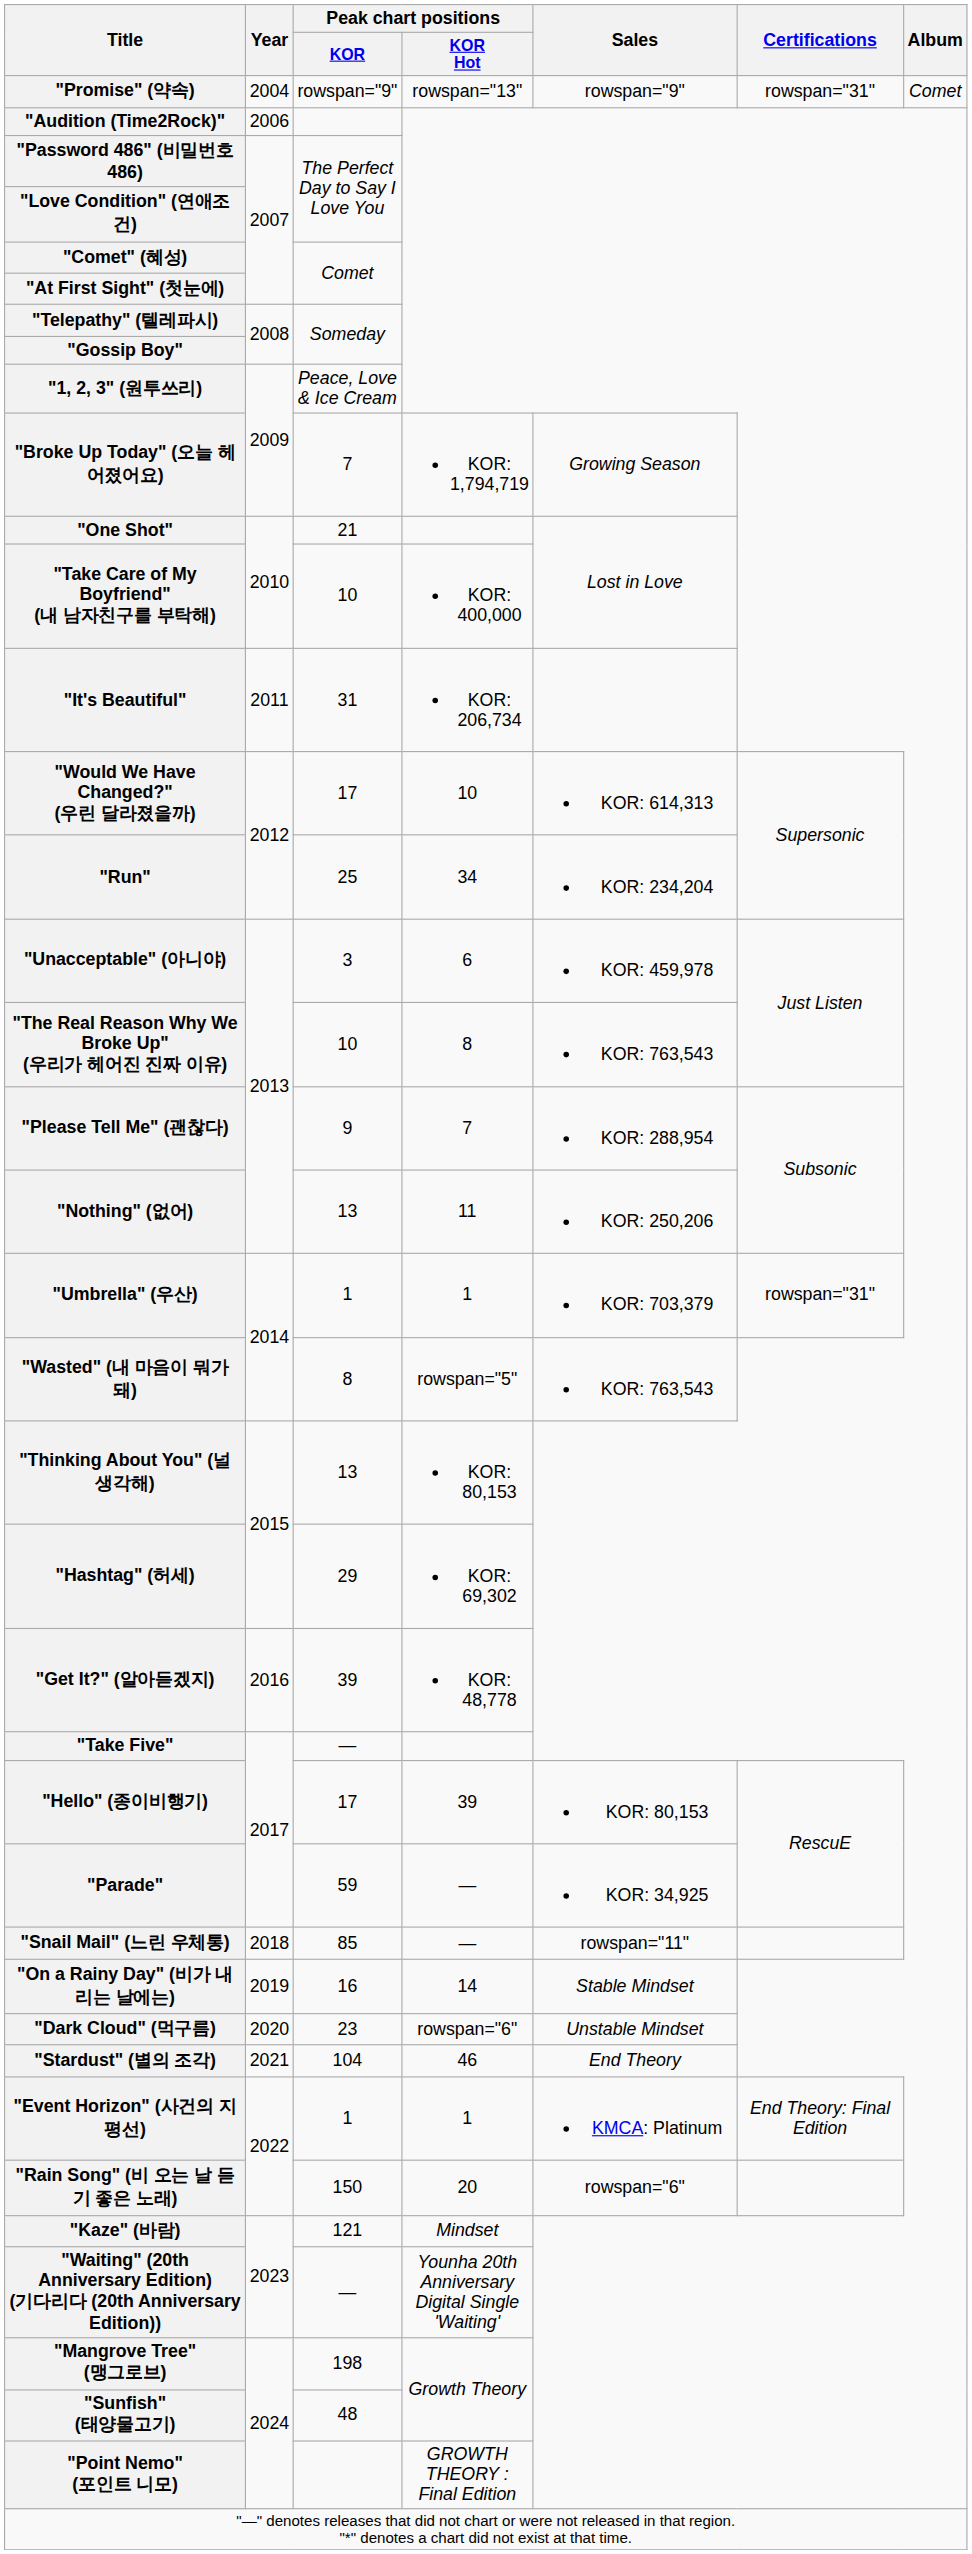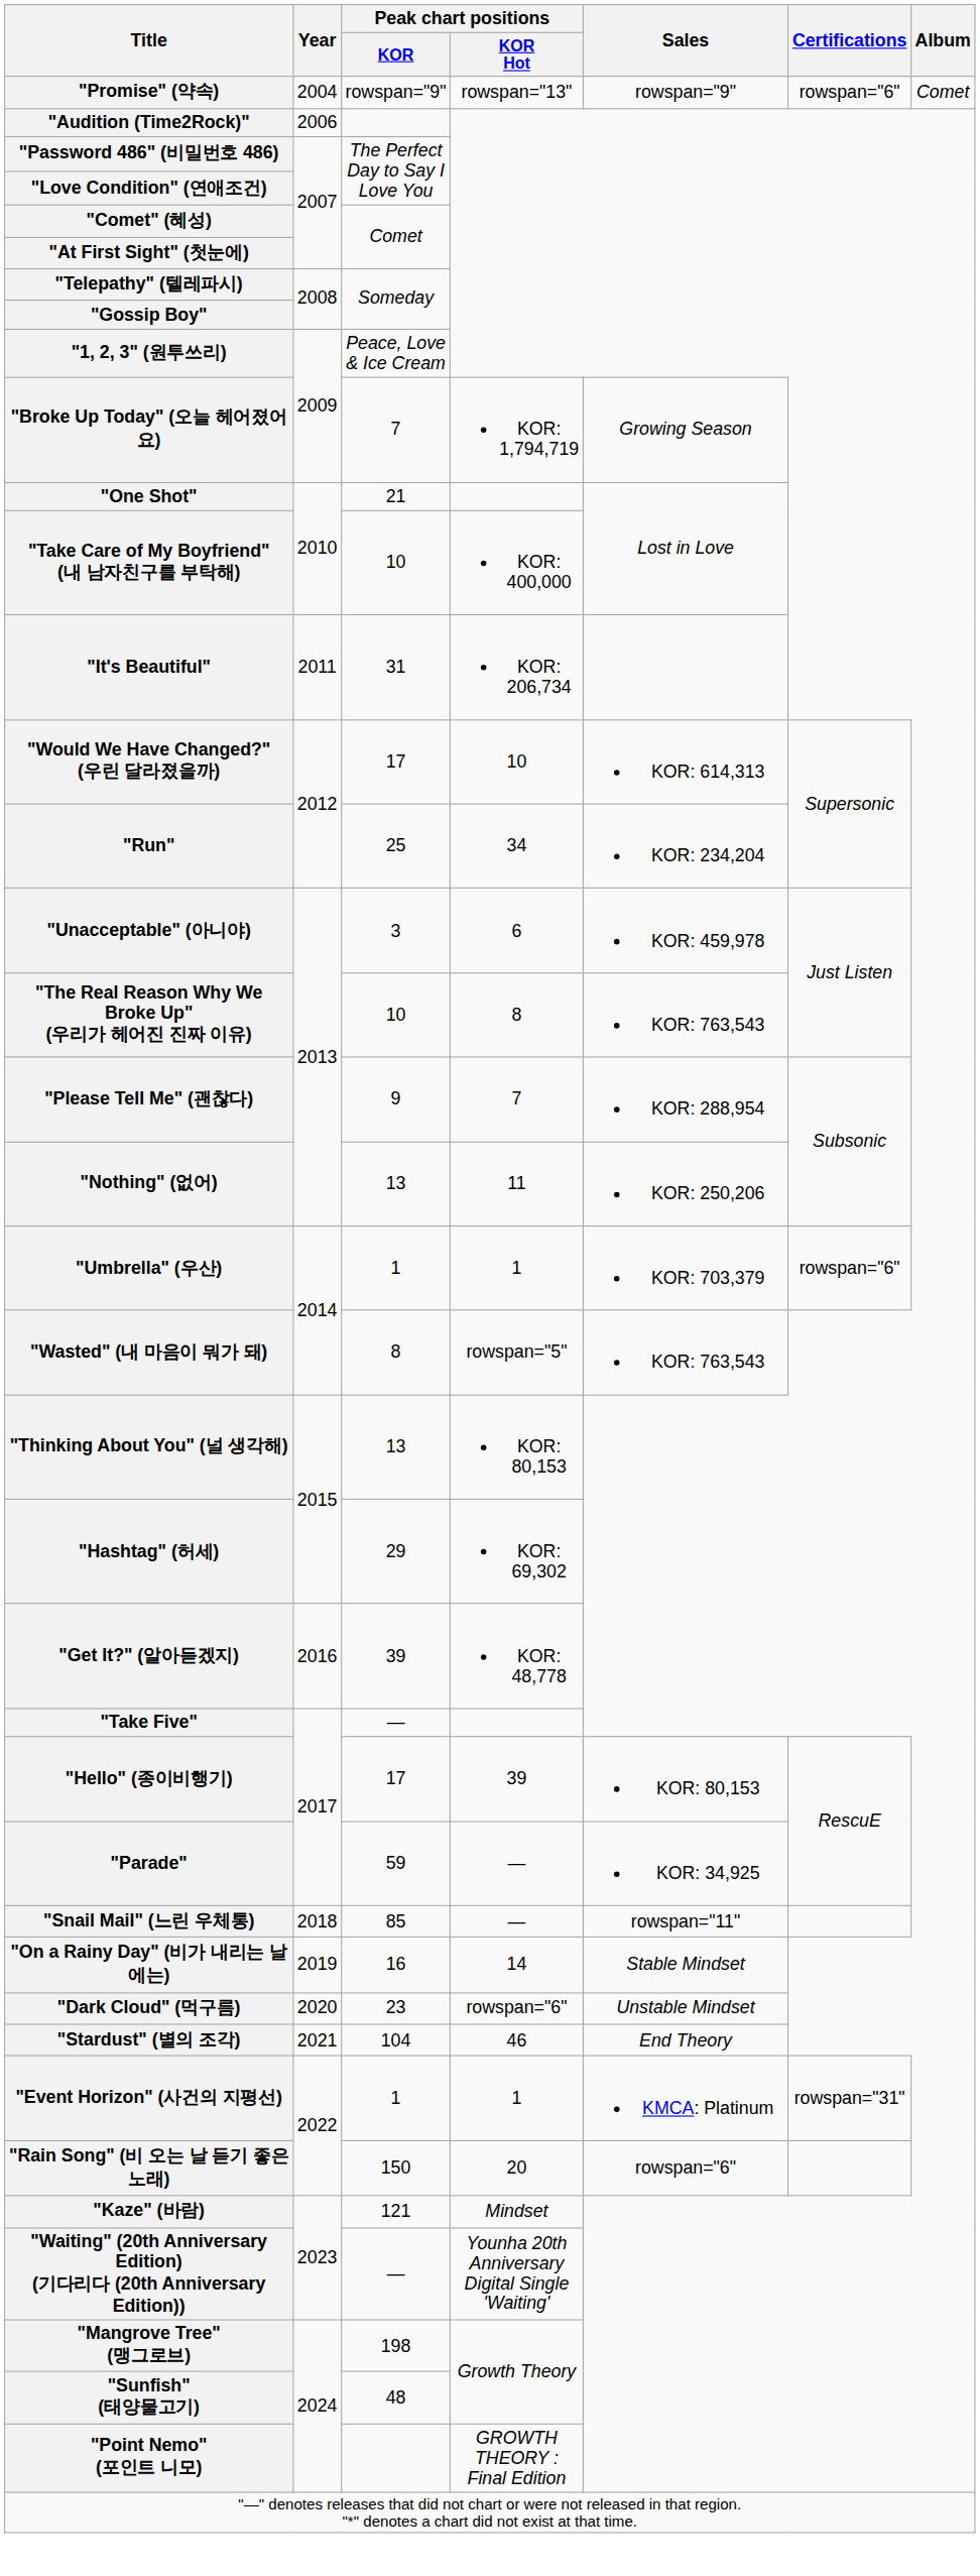"Promise" (약속) | Certifications: rowspan="31" -> rowspan="6"
"Umbrella" (우산) | Certifications: rowspan="31" -> rowspan="6"
"Event Horizon" (사건의 지평선) | Certifications: End Theory: Final Edition -> rowspan="31"
